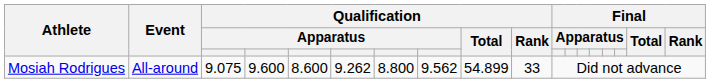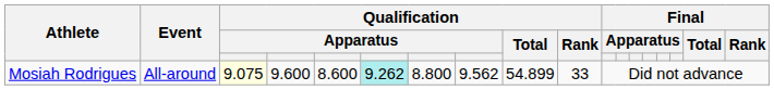row 4 | column 3: no background -> lightyellow background
row 4 | column 6: no background -> paleturquoise background
